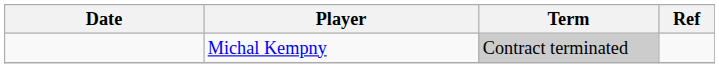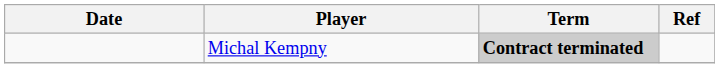Michal Kempny | Term: normal -> bold
